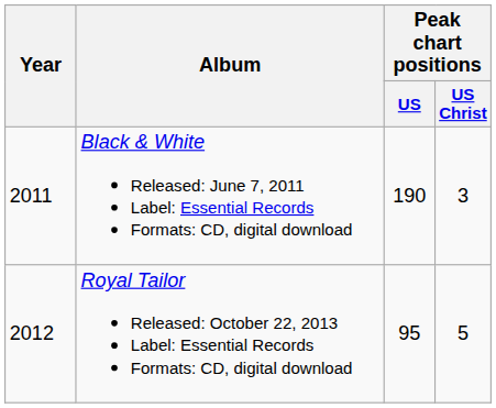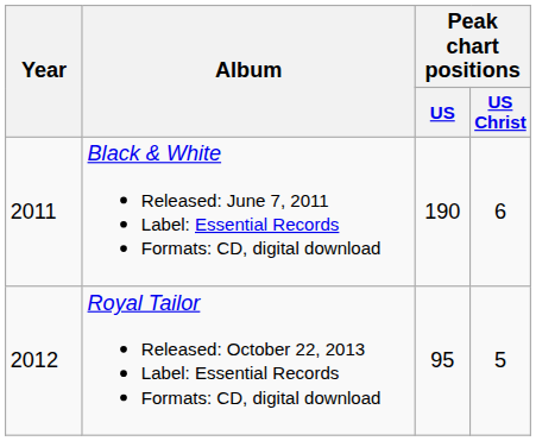row 3 | Peak chart positions / US Christ: 3 -> 6
